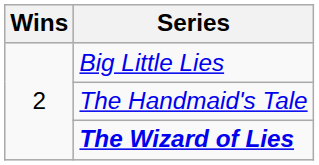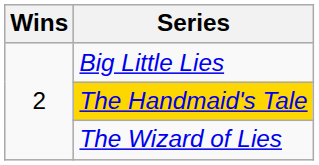The Handmaid's Tale | Series: no background -> gold background
The Wizard of Lies | Series: bold -> normal
